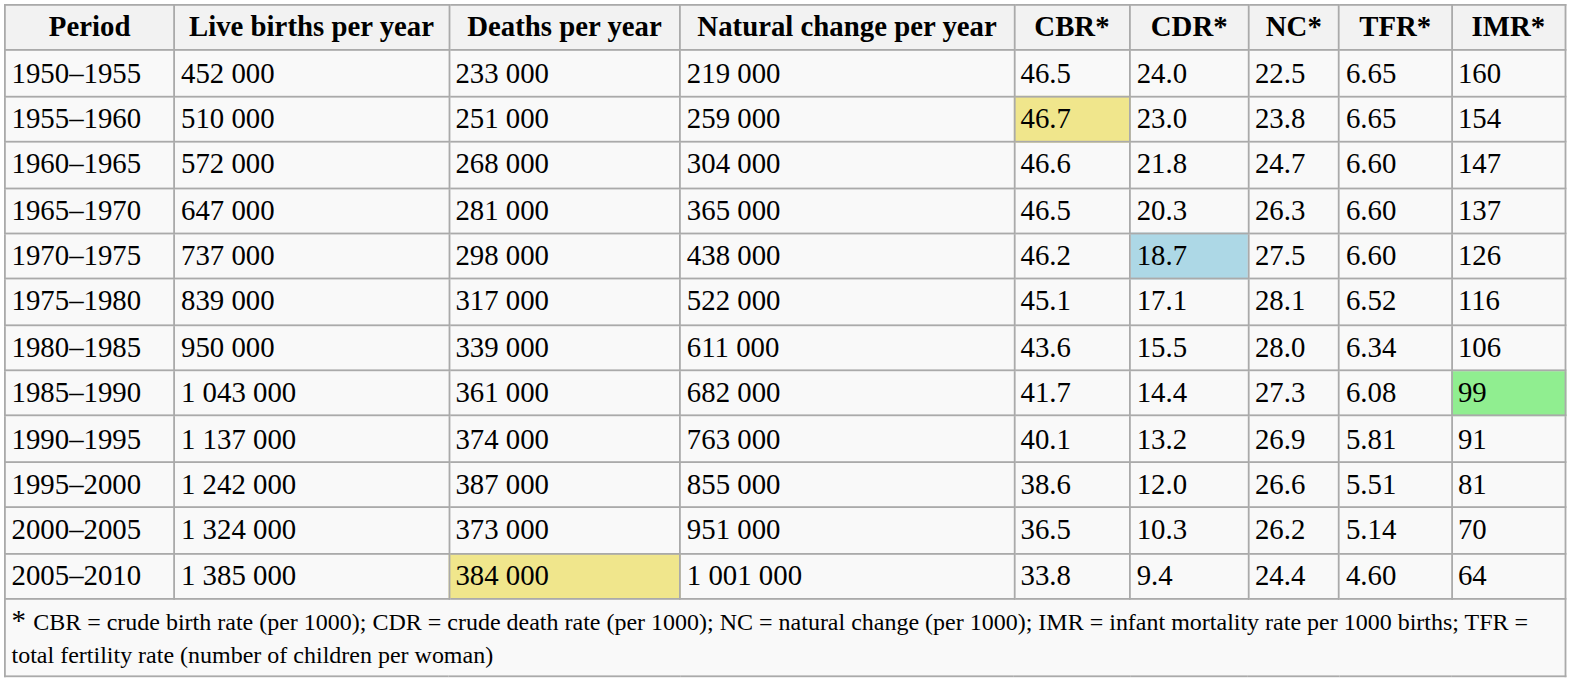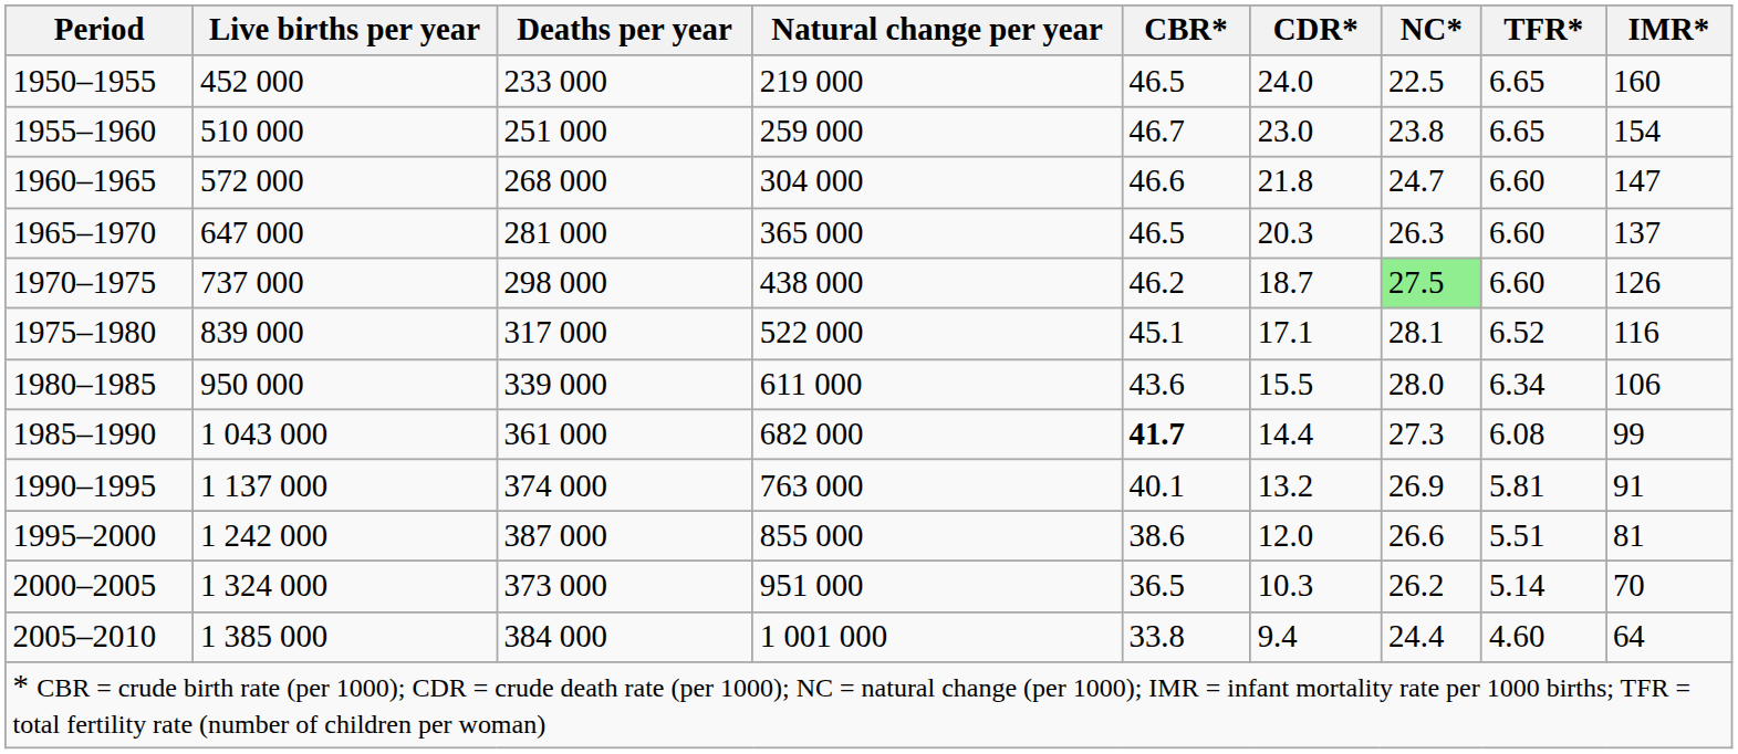1955–1960 | CBR*: khaki background -> no background
1970–1975 | CDR*: lightblue background -> no background
1970–1975 | NC*: no background -> lightgreen background
1985–1990 | CBR*: normal -> bold
1985–1990 | IMR*: lightgreen background -> no background
2005–2010 | Deaths per year: khaki background -> no background
